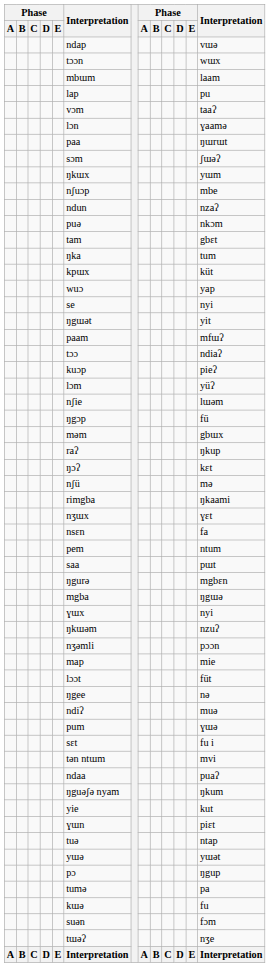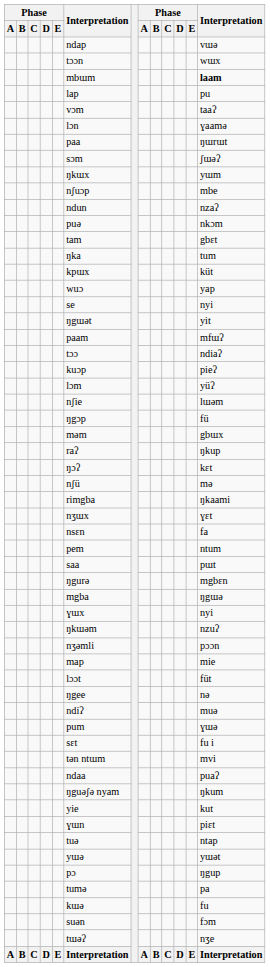row 5 | column 13: normal -> bold
